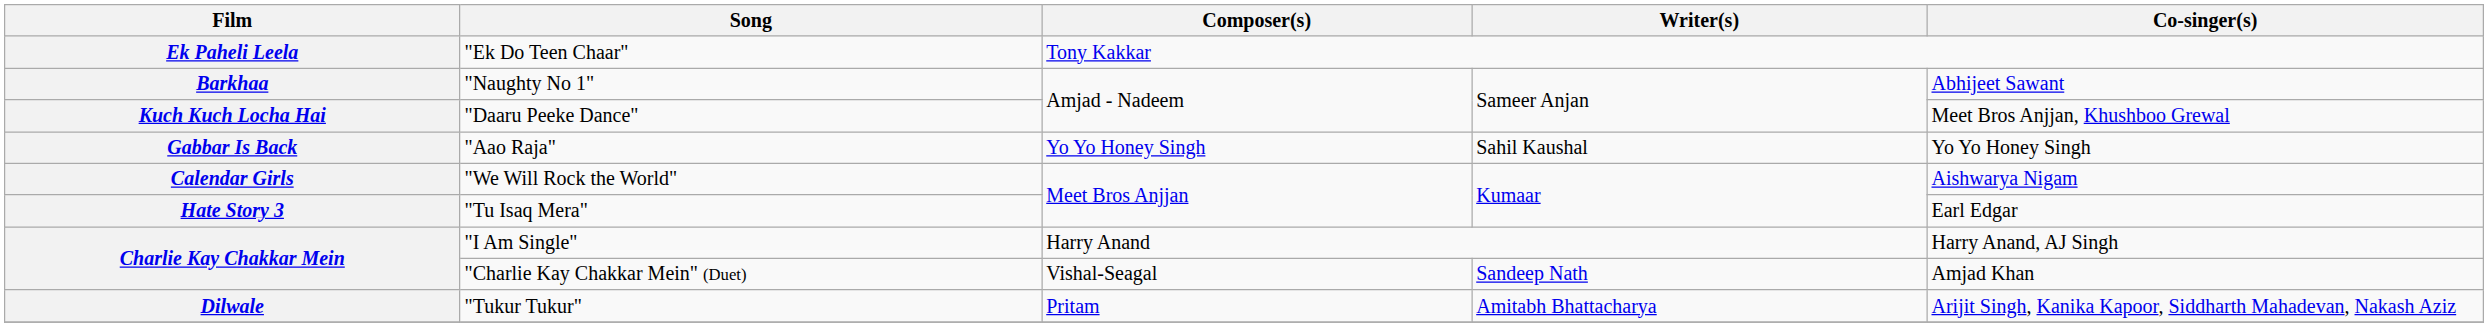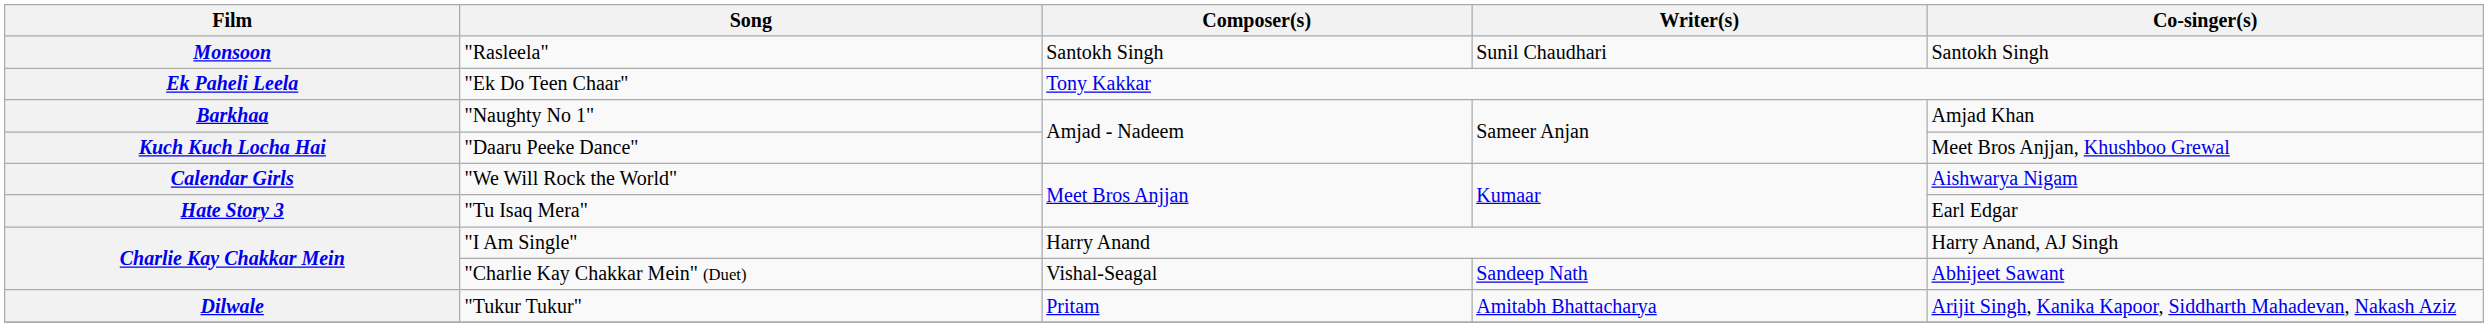+ row: Monsoon | "Rasleela" | Santokh Singh | Sunil Chaudhari | Santokh Singh
Barkhaa | Co-singer(s): Abhijeet Sawant -> Amjad Khan
- row: Gabbar Is Back | "Aao Raja" | Yo Yo Honey Singh | Sahil Kaushal | Yo Yo Honey Singh
Charlie Kay Chakkar Mein / "Charlie Kay Chakkar Mein" (Duet) | Co-singer(s): Amjad Khan -> Abhijeet Sawant
